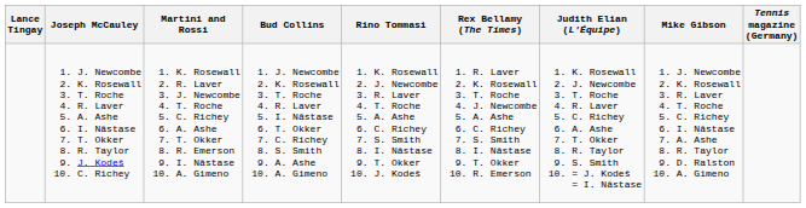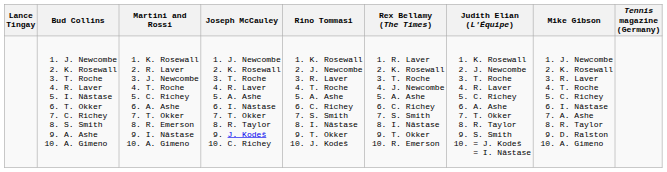columns swapped: Joseph McCauley <-> Bud Collins
